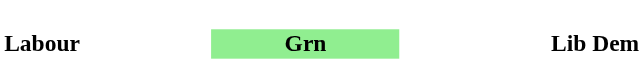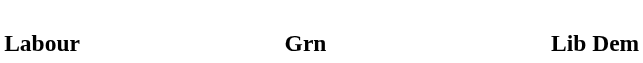Labour | column 2: lightgreen background -> no background
